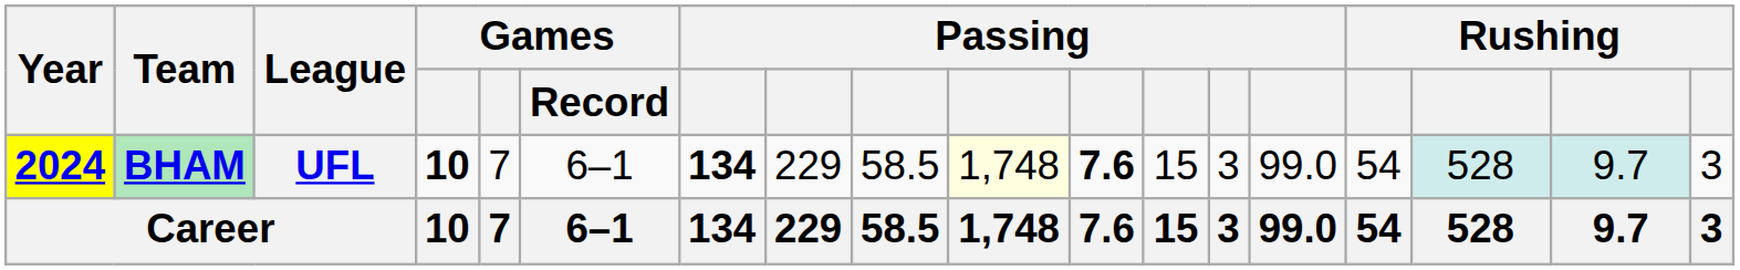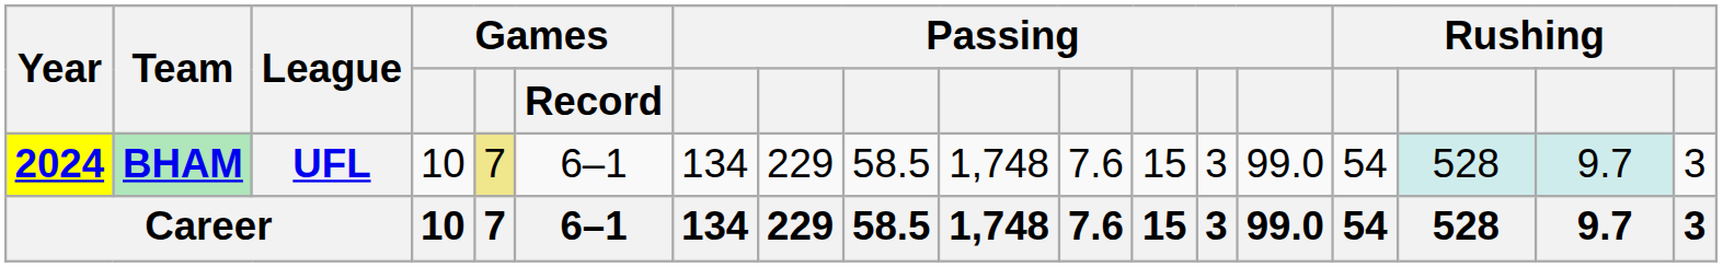BHAM | column 4: bold -> normal
BHAM | column 5: no background -> khaki background
BHAM | column 7: bold -> normal
BHAM | column 10: lightyellow background -> no background
BHAM | column 11: bold -> normal
